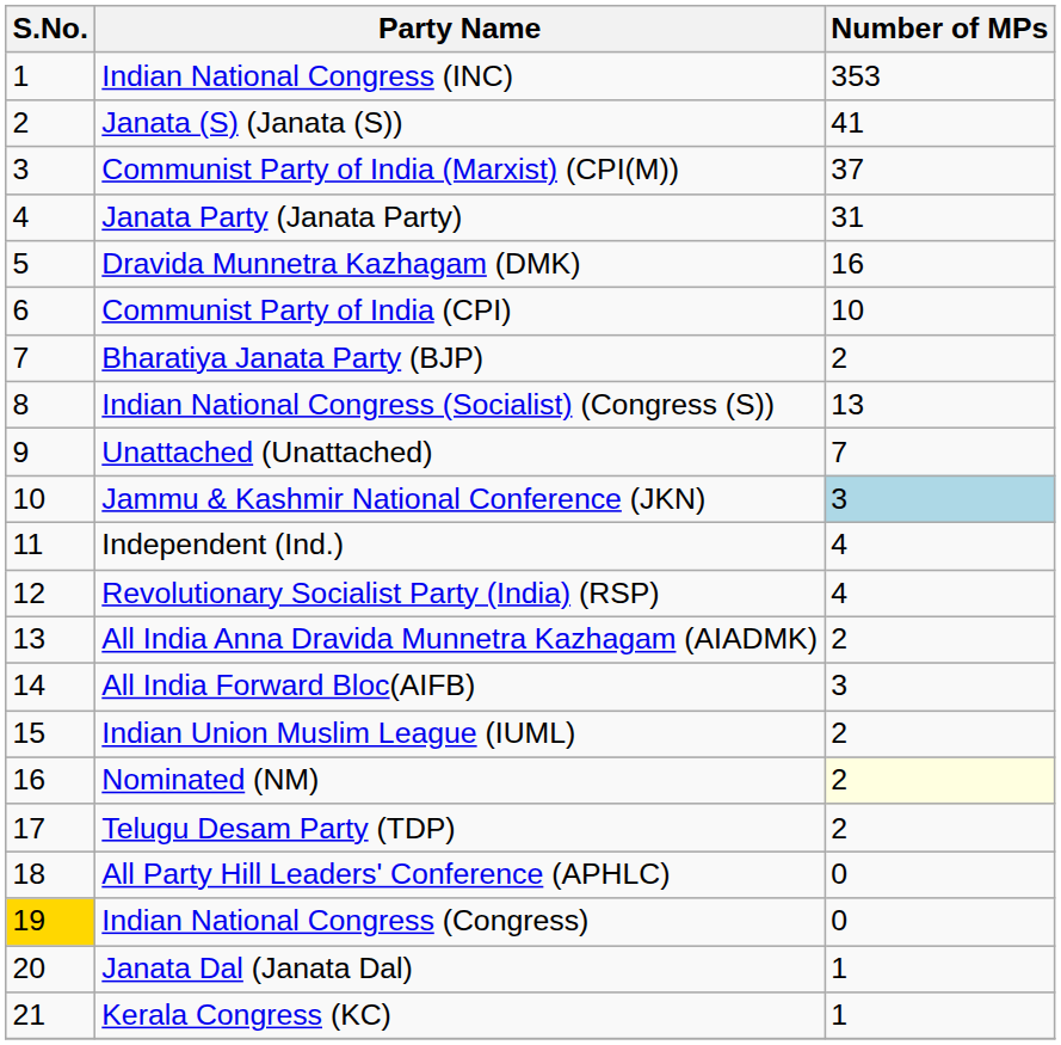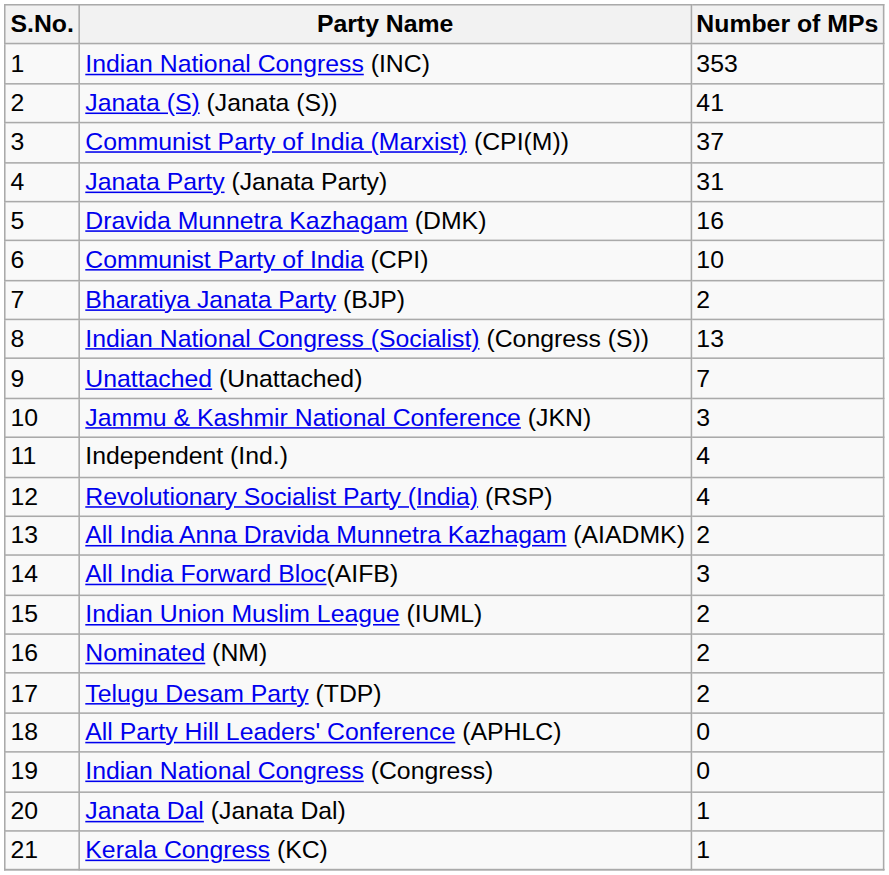Jammu & Kashmir National Conference (JKN) | Number of MPs: lightblue background -> no background
Nominated (NM) | Number of MPs: lightyellow background -> no background
Indian National Congress (Congress) | S.No.: gold background -> no background
